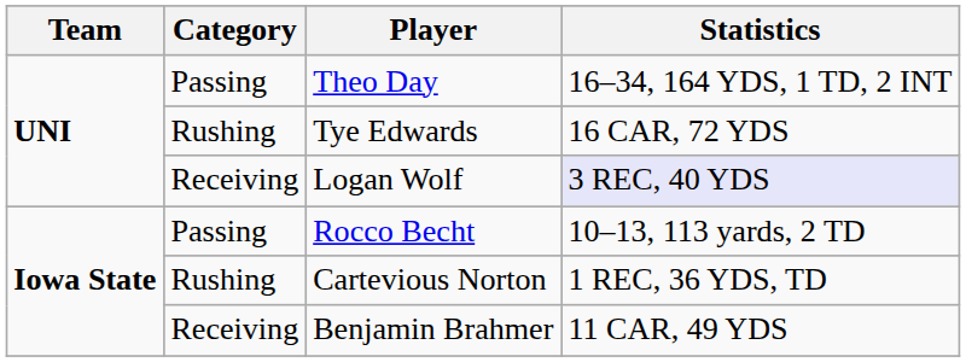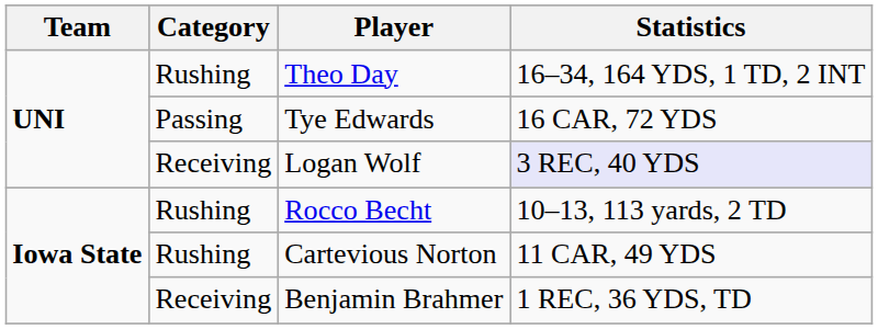Theo Day | Category: Passing -> Rushing
Tye Edwards | Category: Rushing -> Passing
Rocco Becht | Category: Passing -> Rushing
Cartevious Norton | Statistics: 1 REC, 36 YDS, TD -> 11 CAR, 49 YDS
Benjamin Brahmer | Statistics: 11 CAR, 49 YDS -> 1 REC, 36 YDS, TD
